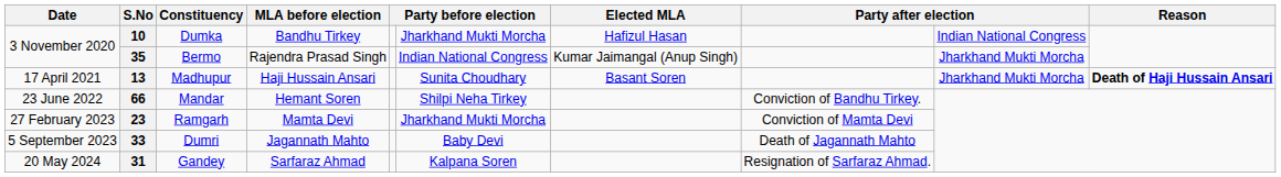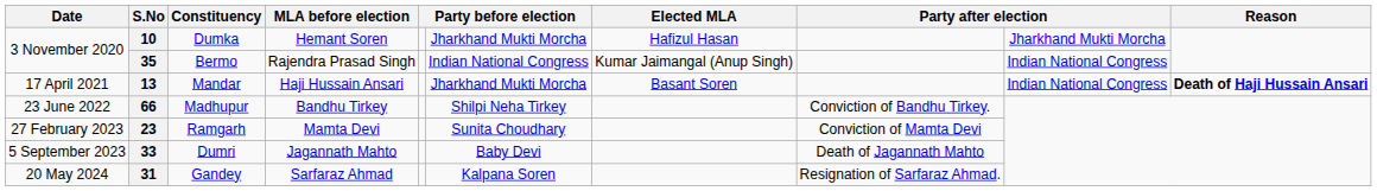10 | MLA before election: Bandhu Tirkey -> Hemant Soren
10 | column 9: Indian National Congress -> Jharkhand Mukti Morcha
35 | column 9: Jharkhand Mukti Morcha -> Indian National Congress
13 | Constituency: Madhupur -> Mandar
13 | column 6: Sunita Choudhary -> Jharkhand Mukti Morcha
13 | column 9: Jharkhand Mukti Morcha -> Indian National Congress
66 | Constituency: Mandar -> Madhupur
66 | MLA before election: Hemant Soren -> Bandhu Tirkey
23 | column 6: Jharkhand Mukti Morcha -> Sunita Choudhary
